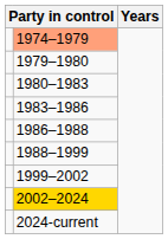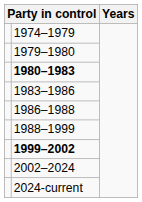1974–1979 | column 2: lightsalmon background -> no background
1980–1983 | column 2: normal -> bold
1999–2002 | column 2: normal -> bold
2002–2024 | column 2: gold background -> no background
